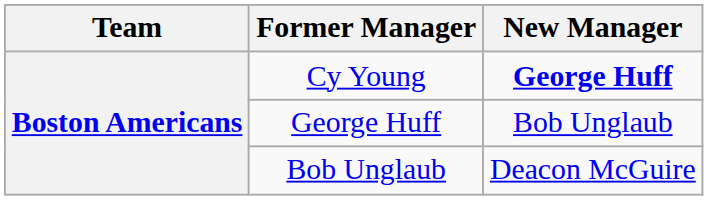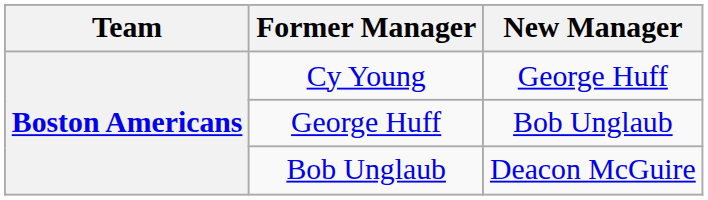Cy Young | New Manager: bold -> normal
